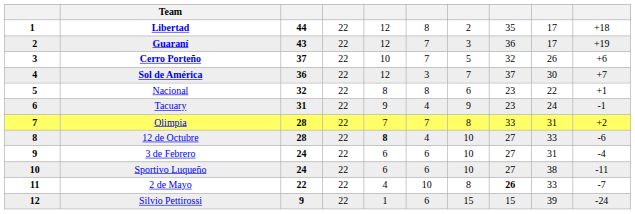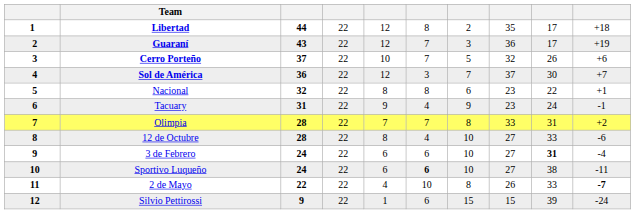12 de Octubre | column 5: bold -> normal
3 de Febrero | column 9: normal -> bold
Sportivo Luqueño | column 6: normal -> bold
2 de Mayo | column 8: bold -> normal
2 de Mayo | column 10: normal -> bold
